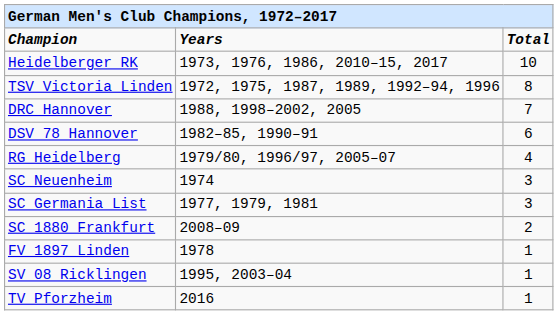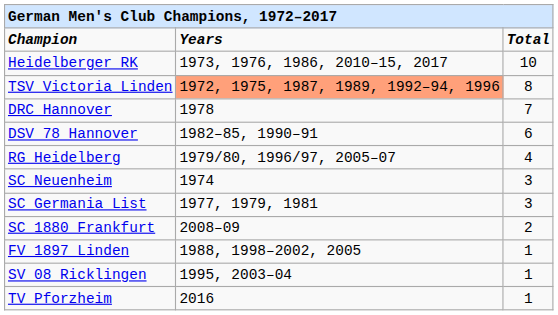TSV Victoria Linden | column 2: no background -> lightsalmon background
DRC Hannover | column 2: 1988, 1998–2002, 2005 -> 1978
FV 1897 Linden | column 2: 1978 -> 1988, 1998–2002, 2005
